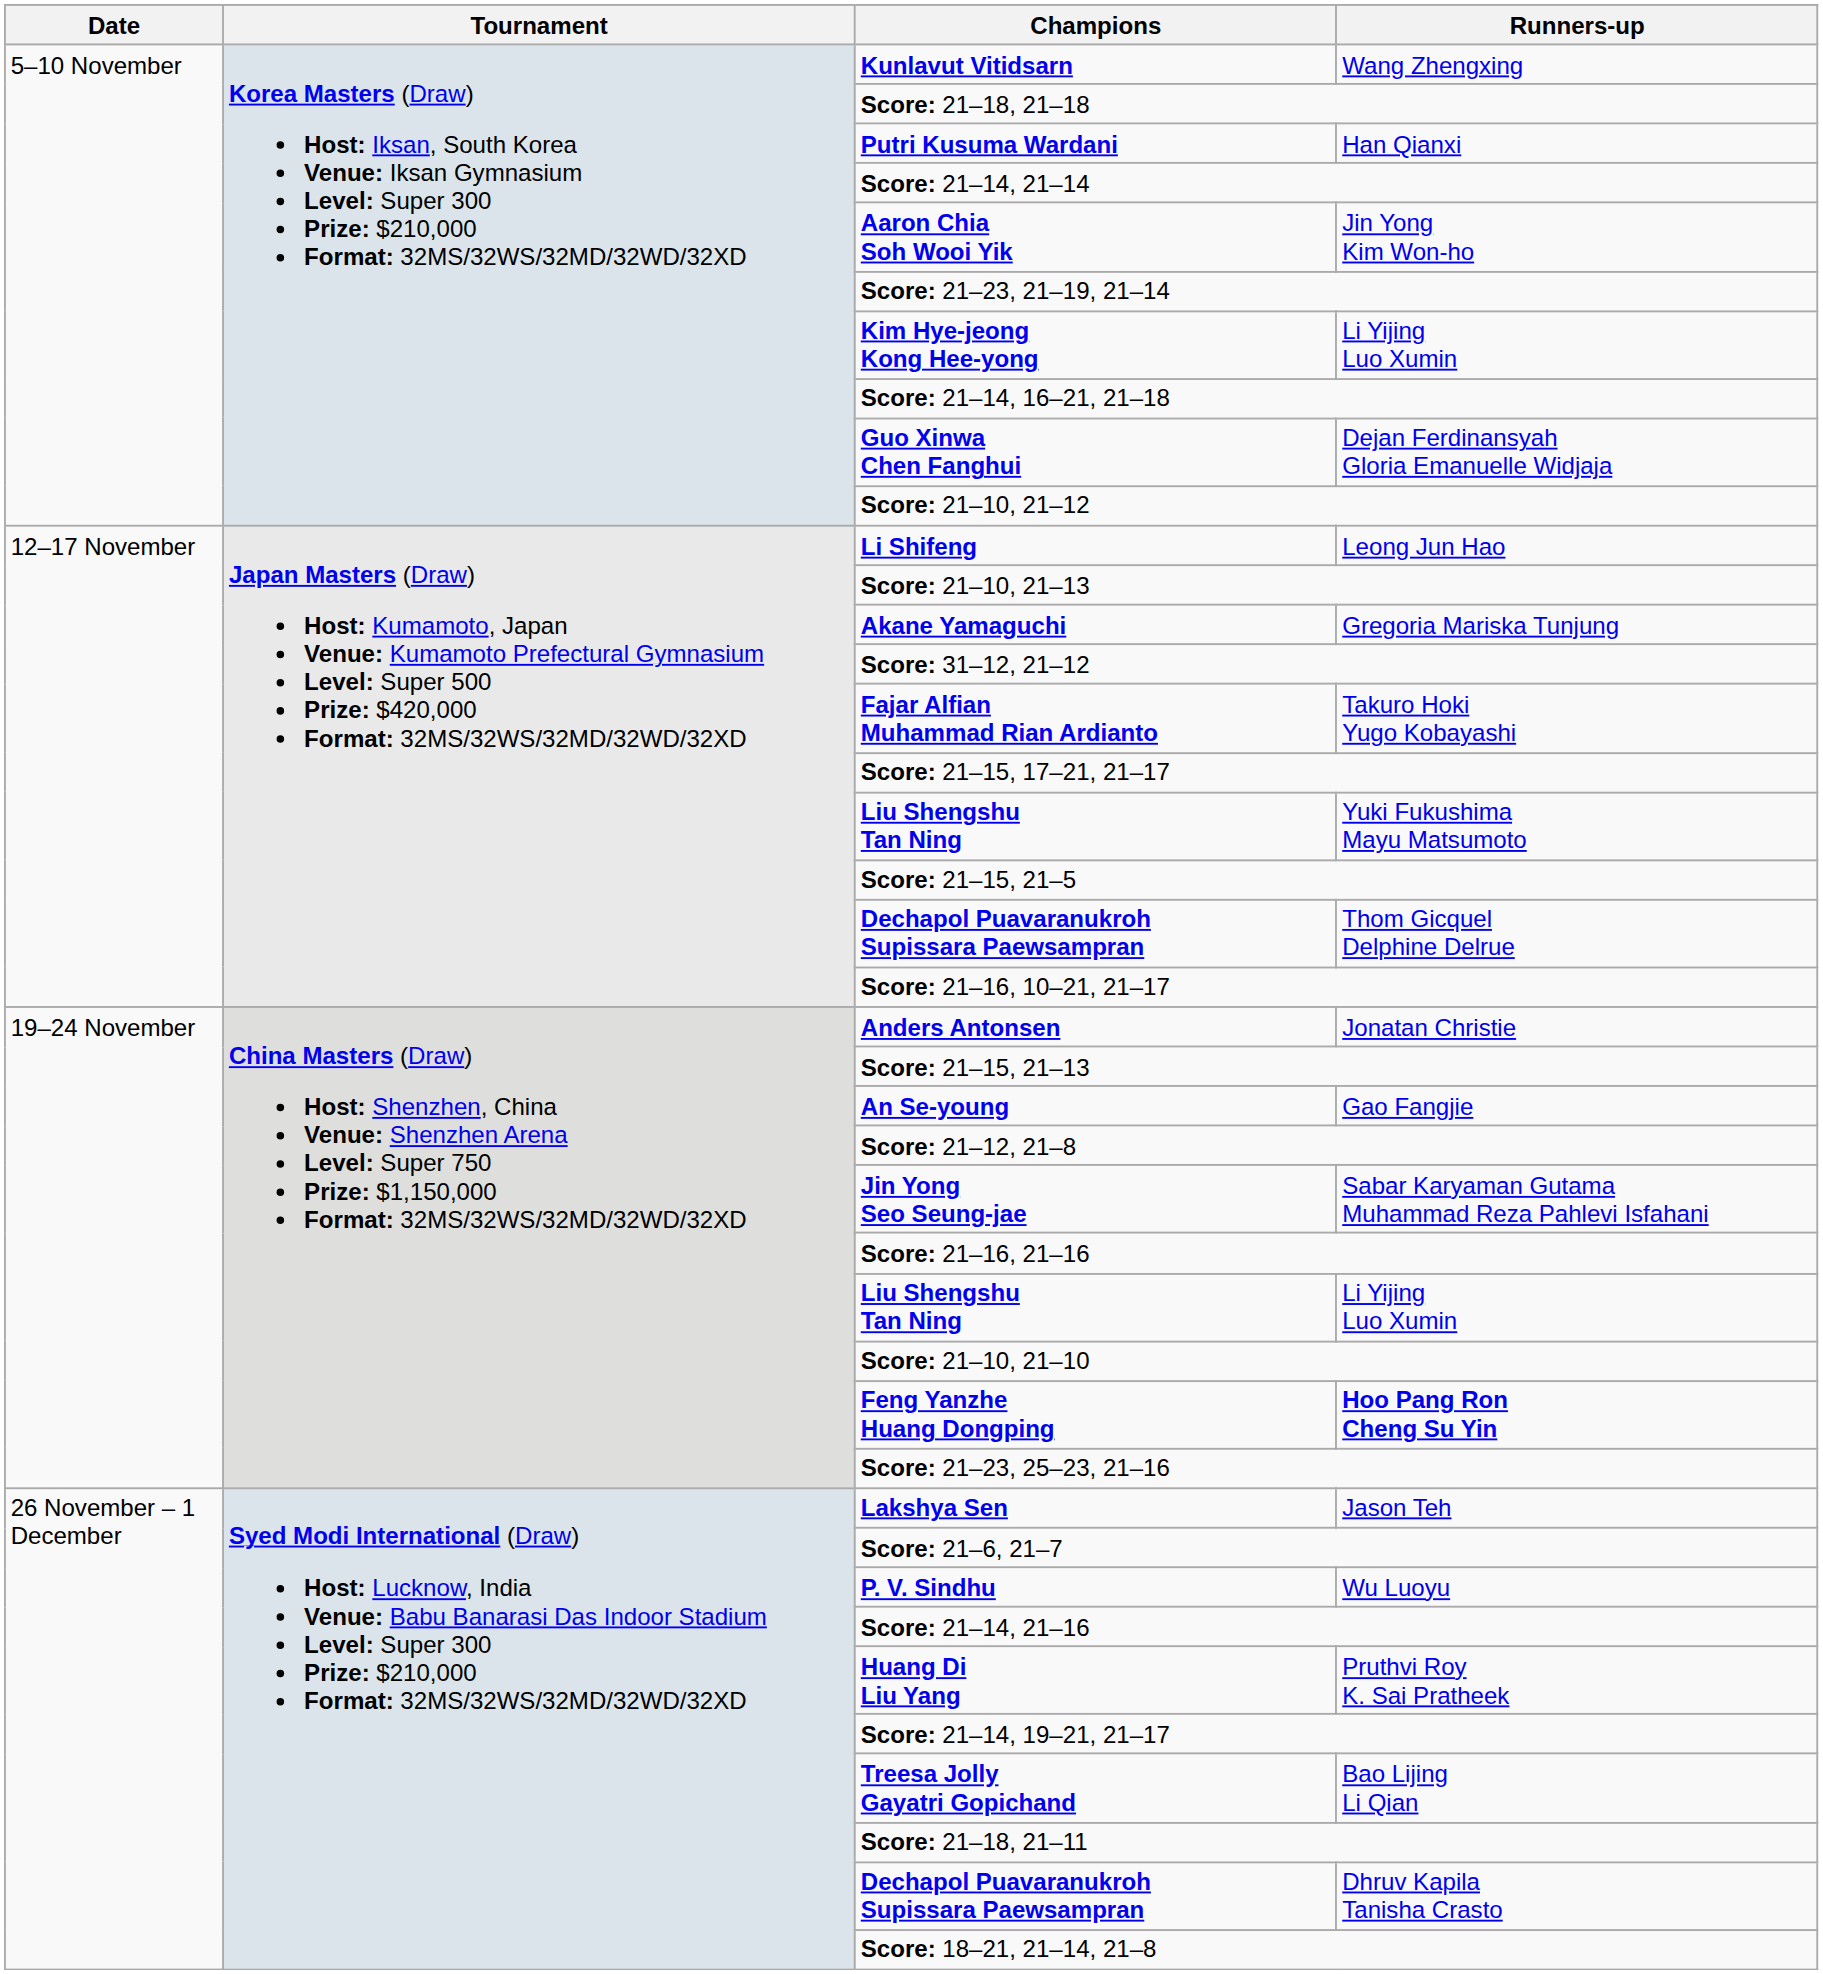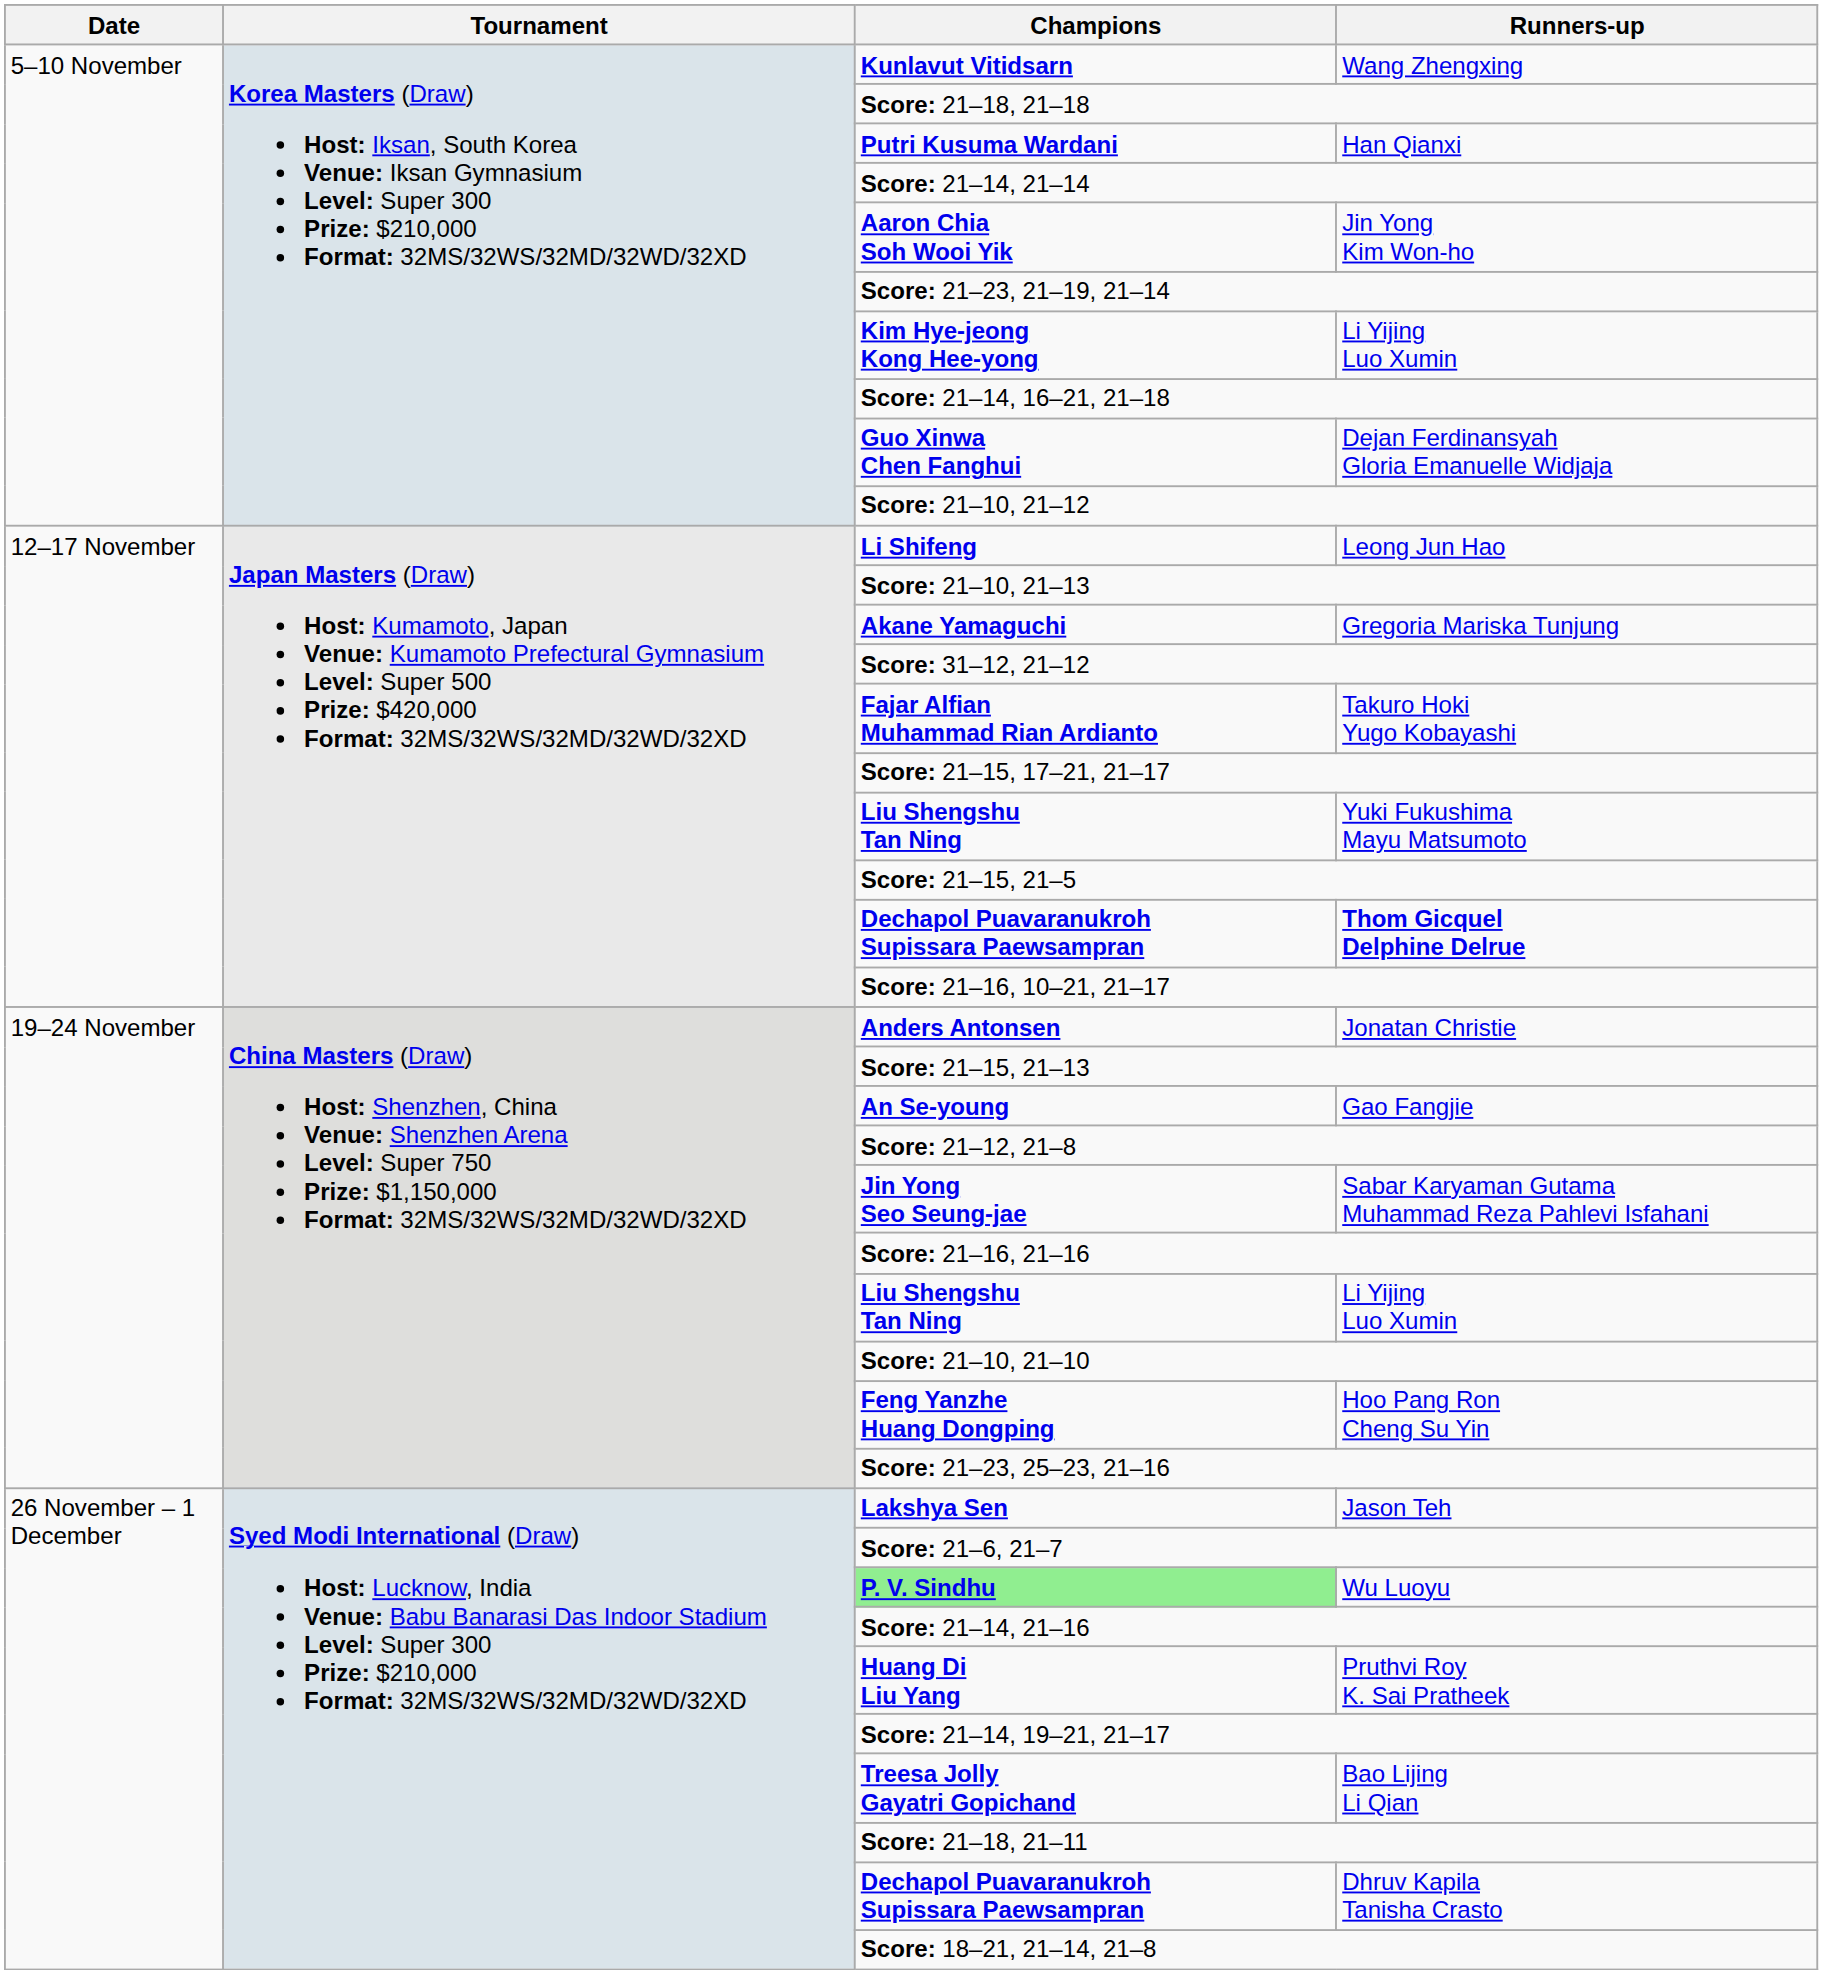Thom Gicquel Delphine Delrue | Runners-up: normal -> bold
Hoo Pang Ron Cheng Su Yin | Runners-up: bold -> normal
Wu Luoyu | Champions: no background -> lightgreen background
